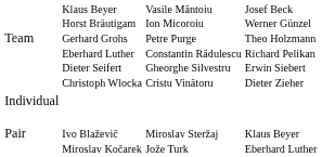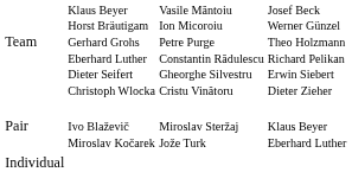rows swapped: Pair <-> Individual
